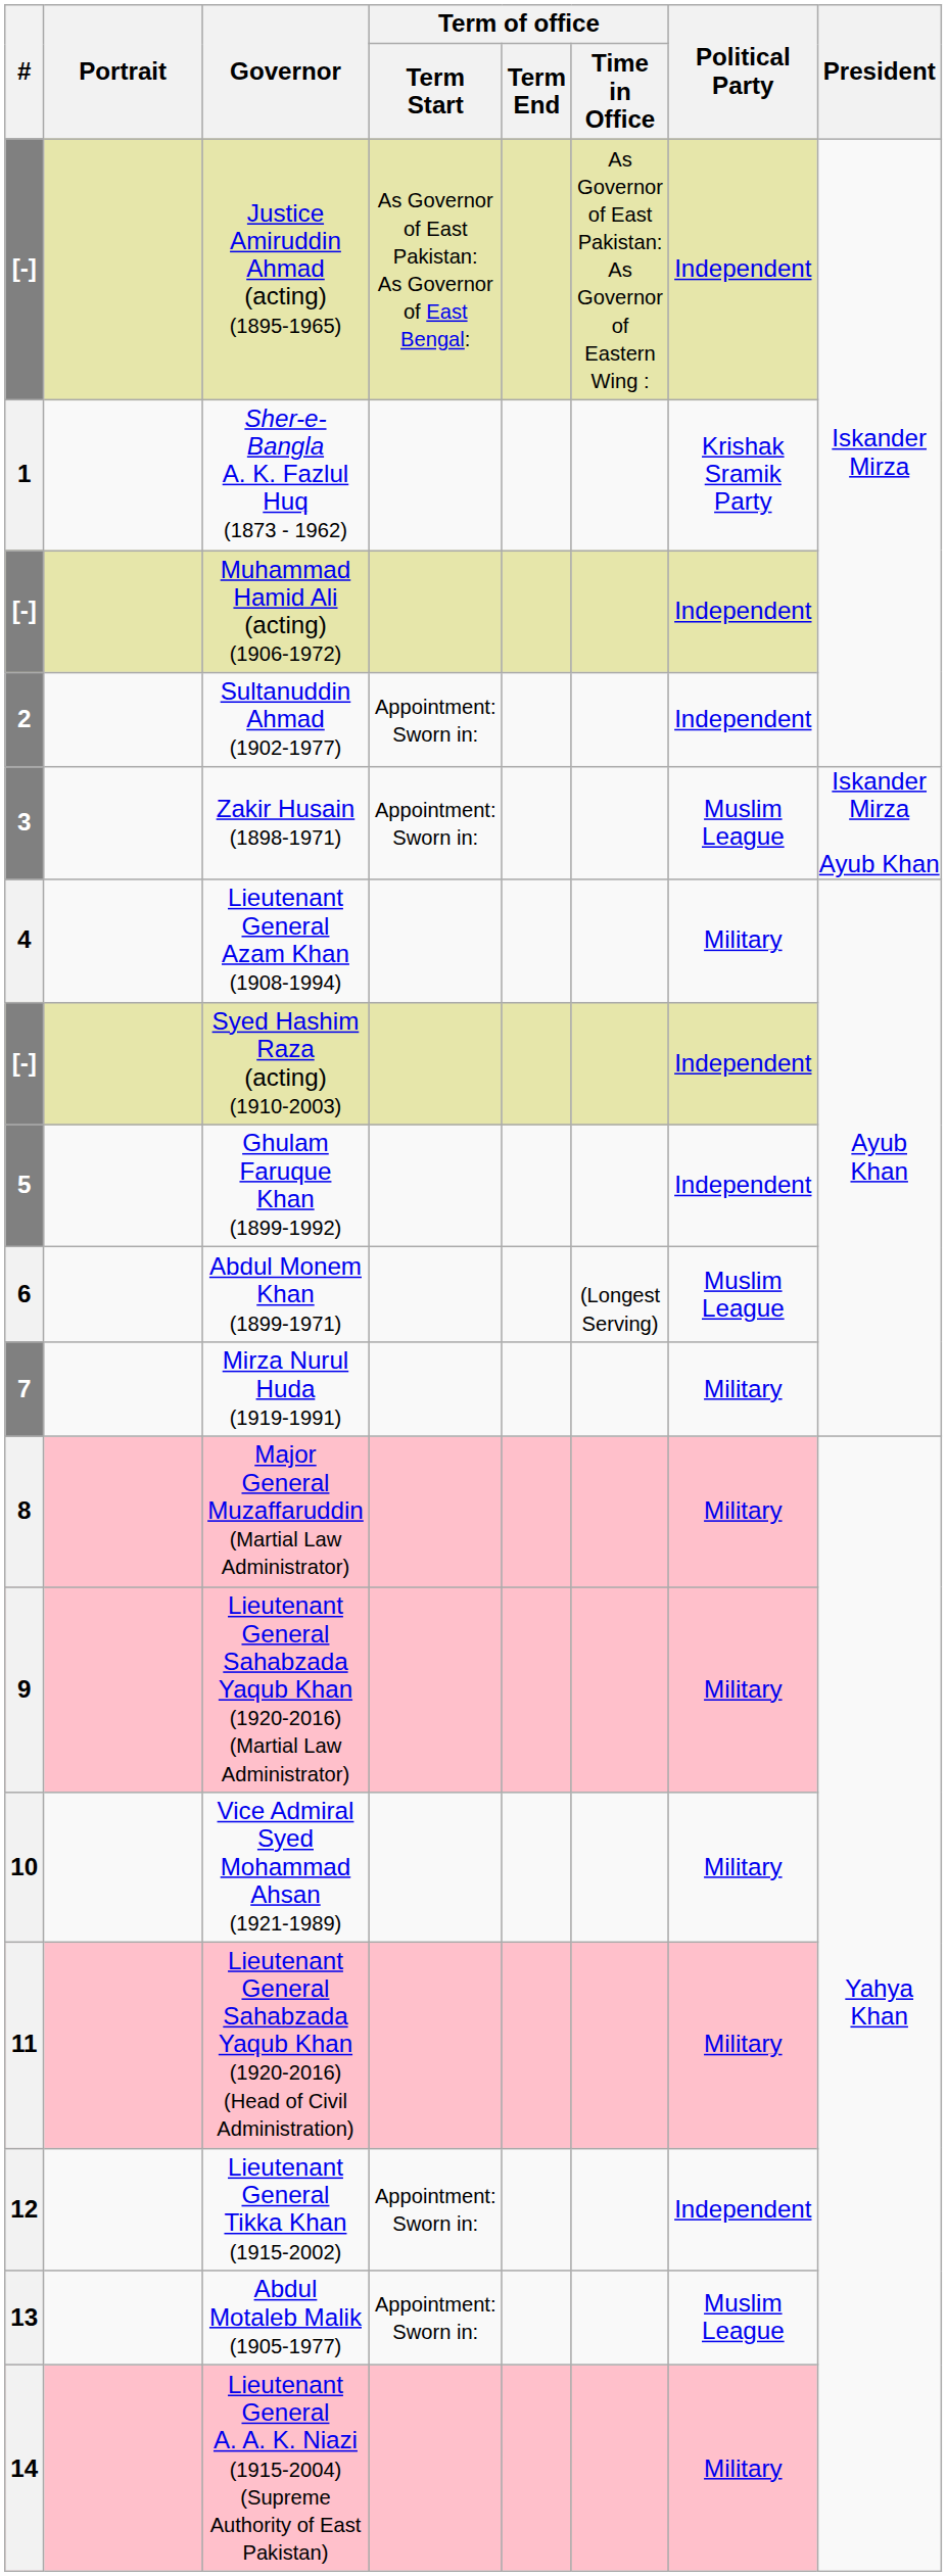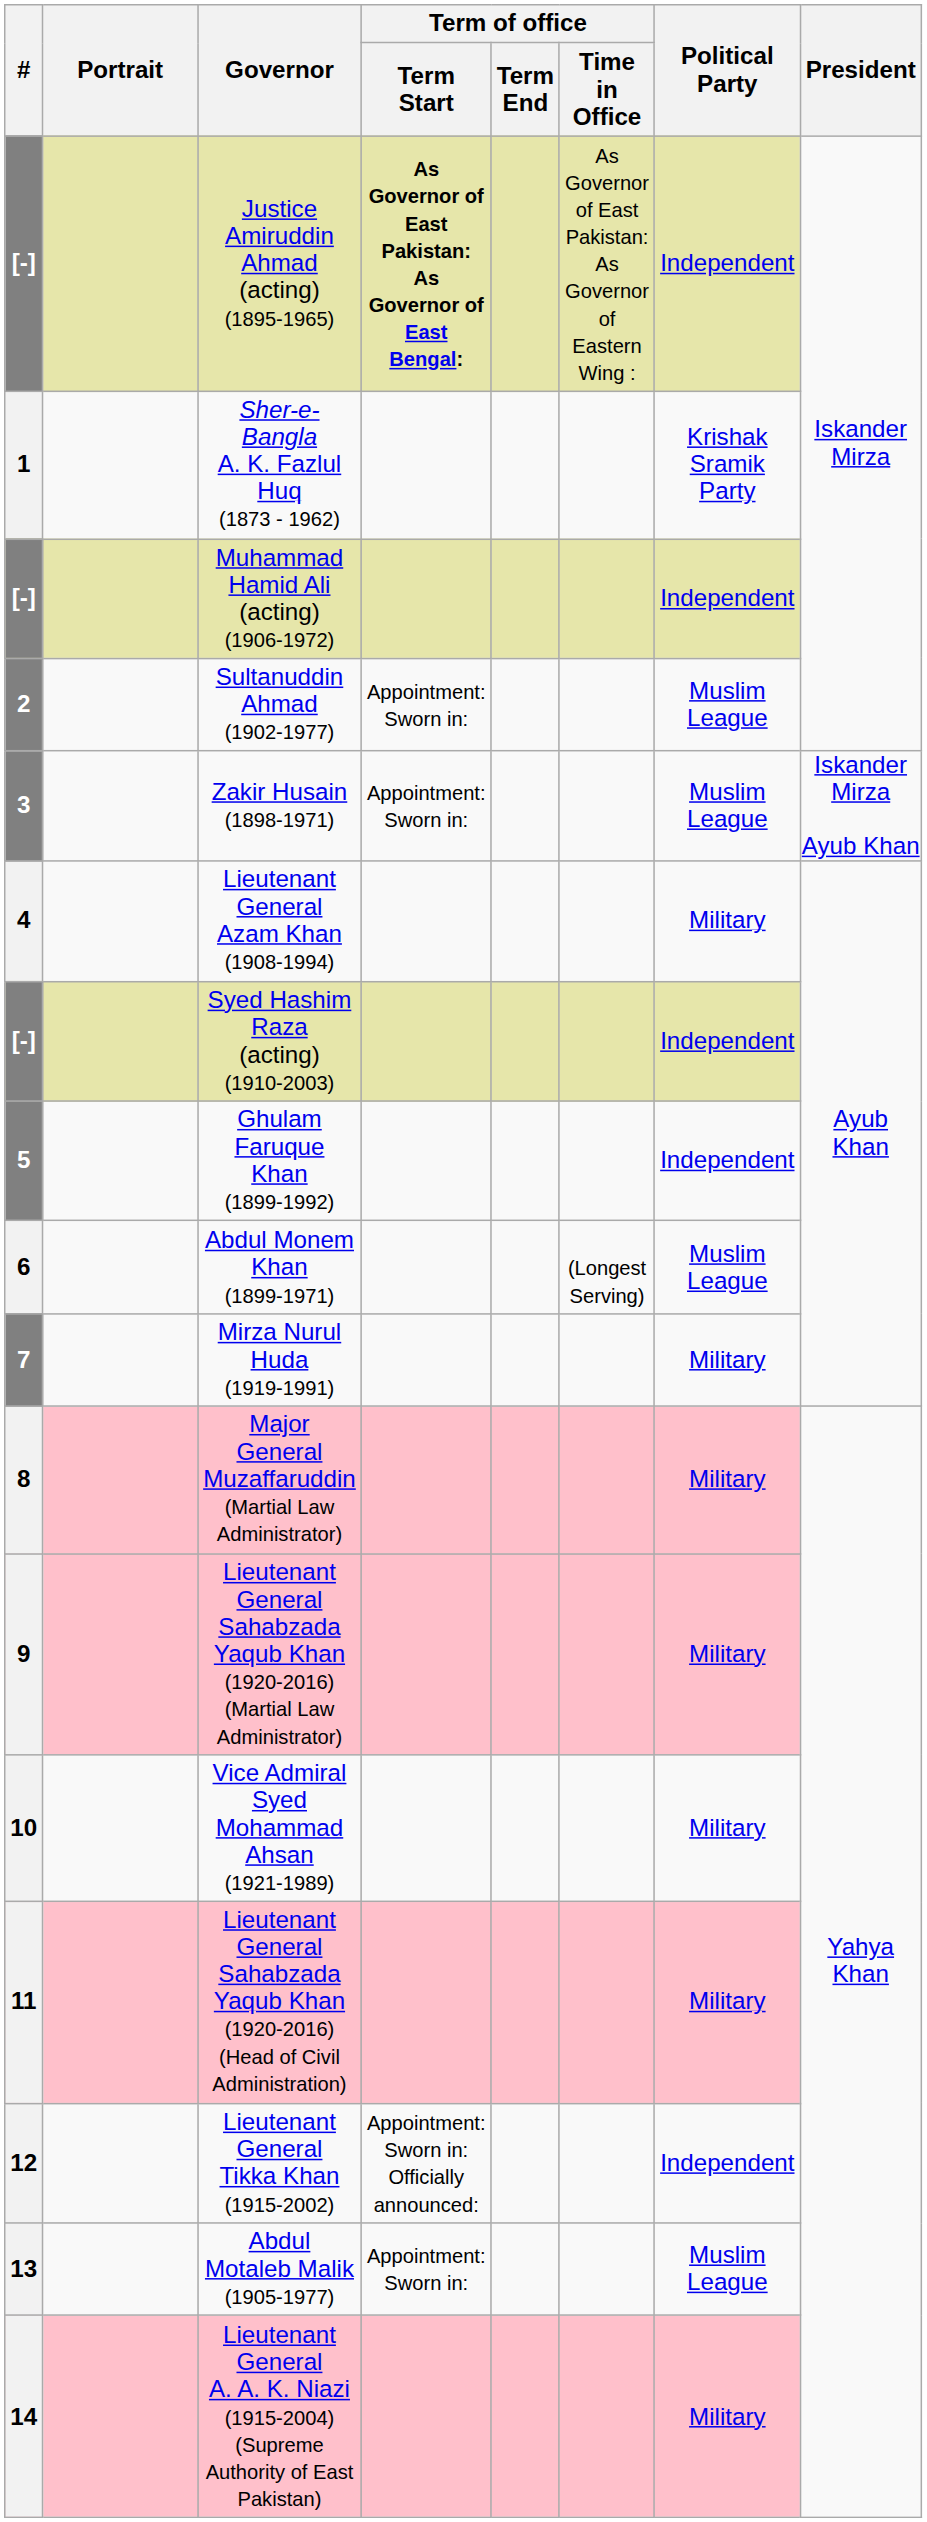Justice Amiruddin Ahmad (acting) (1895-1965) | Term of office / Term Start: normal -> bold
Sultanuddin Ahmad (1902-1977) | Political Party: Independent -> Muslim League
Lieutenant General Tikka Khan (1915-2002) | Term of office / Term Start: Appointment: Sworn in: -> Appointment: Sworn in: Officially announced:
